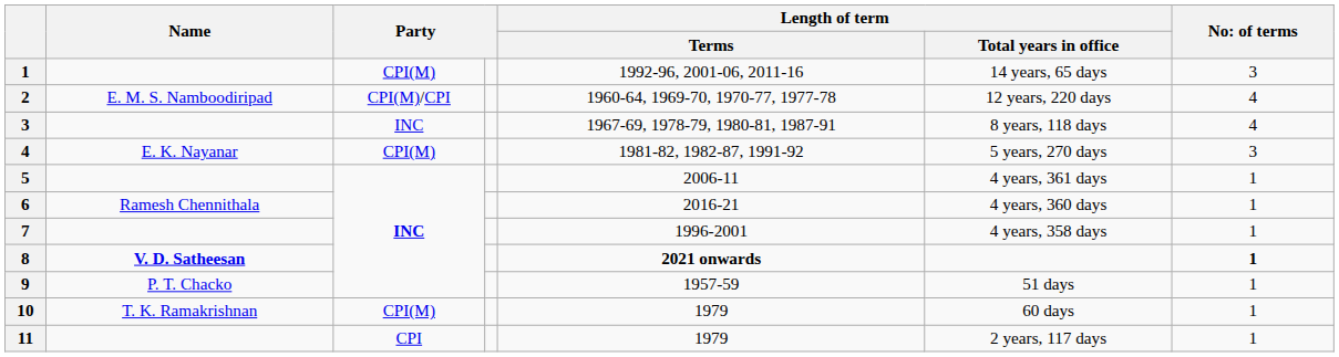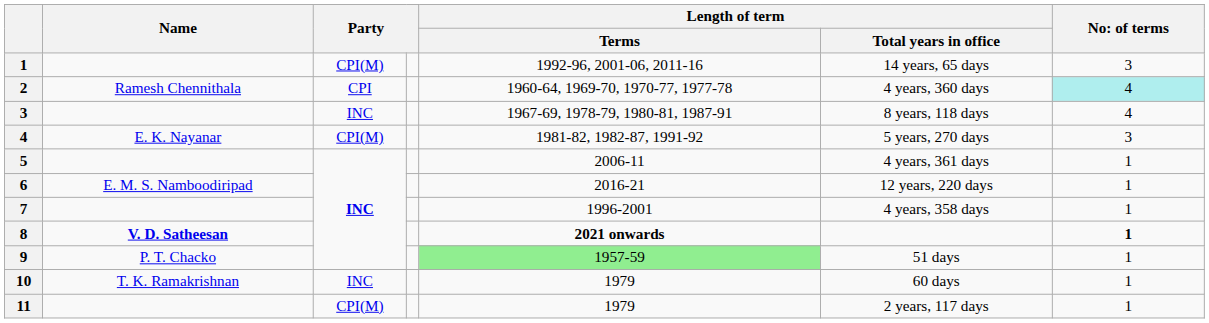2 | Name: E. M. S. Namboodiripad -> Ramesh Chennithala
2 | column 3: CPI(M)/CPI -> CPI
2 | Length of term / Total years in office: 12 years, 220 days -> 4 years, 360 days
2 | column 7: no background -> paleturquoise background
6 | Name: Ramesh Chennithala -> E. M. S. Namboodiripad
6 | Length of term / Total years in office: 4 years, 360 days -> 12 years, 220 days
9 | Length of term / Terms: no background -> lightgreen background
10 | column 3: CPI(M) -> INC
11 | column 3: CPI -> CPI(M)
